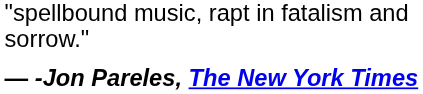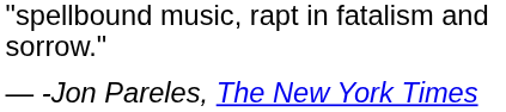row 2 | column 1: bold -> normal
